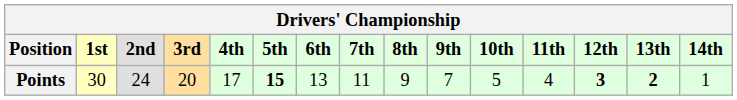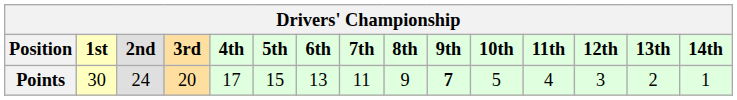Points | 5th: bold -> normal
Points | 9th: normal -> bold
Points | 12th: bold -> normal
Points | 13th: bold -> normal
